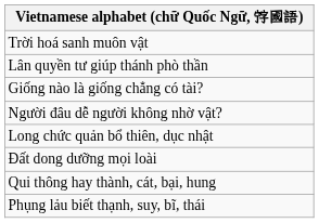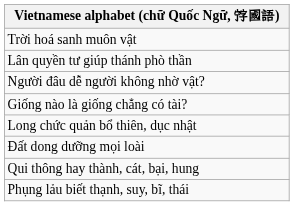row 4 | column 1: Giống nào là giống chẳng có tài? -> Người đâu dễ người không nhờ vật?
row 5 | column 1: Người đâu dễ người không nhờ vật? -> Giống nào là giống chẳng có tài?
